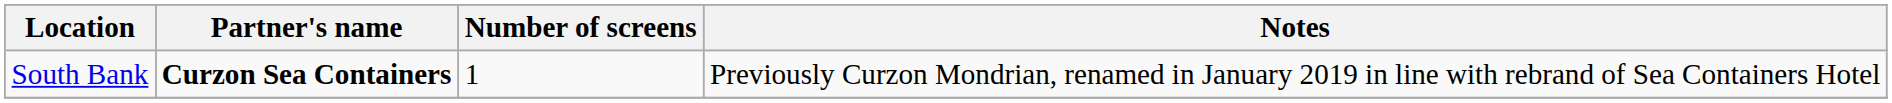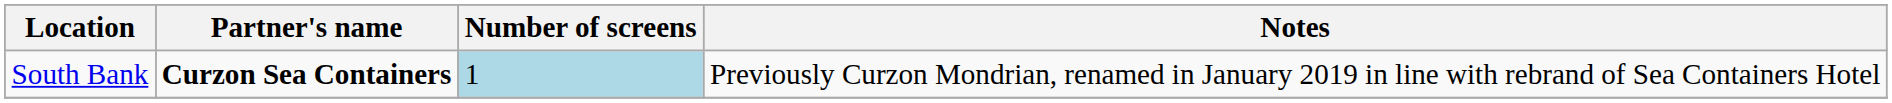South Bank | Number of screens: no background -> lightblue background
